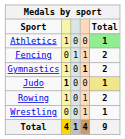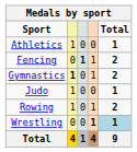Athletics | Total: lightgreen background -> no background
Fencing | column 3: normal -> bold
Gymnastics | column 2: normal -> bold
Gymnastics | column 4: bold -> normal
Judo | column 2: bold -> normal
Judo | Total: khaki background -> no background
Wrestling | column 4: normal -> bold
Wrestling | Total: no background -> lightblue background
